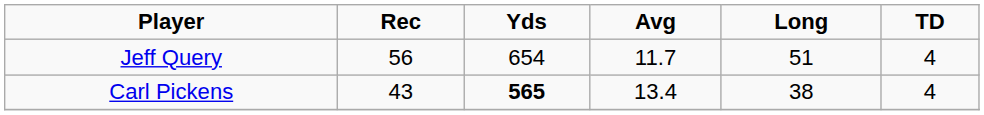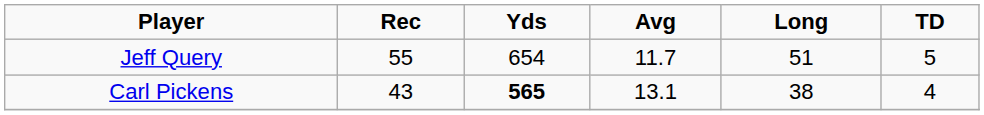Jeff Query | Rec: 56 -> 55
Jeff Query | TD: 4 -> 5
Carl Pickens | Avg: 13.4 -> 13.1
